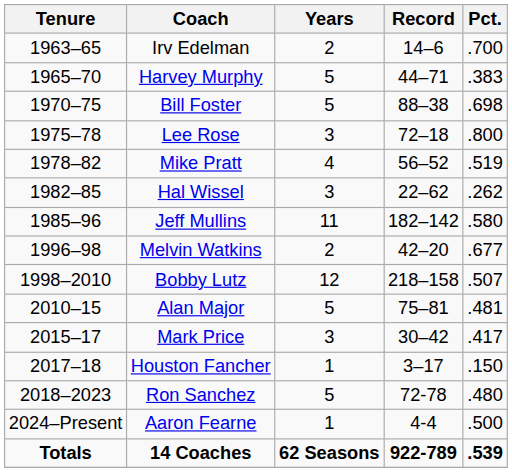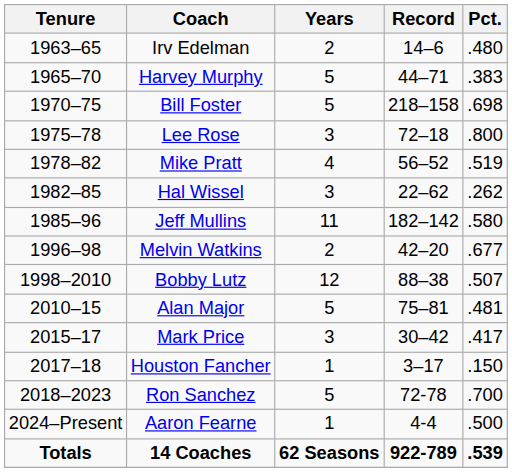Irv Edelman | Pct.: .700 -> .480
Bill Foster | Record: 88–38 -> 218–158
Bobby Lutz | Record: 218–158 -> 88–38
Ron Sanchez | Pct.: .480 -> .700
